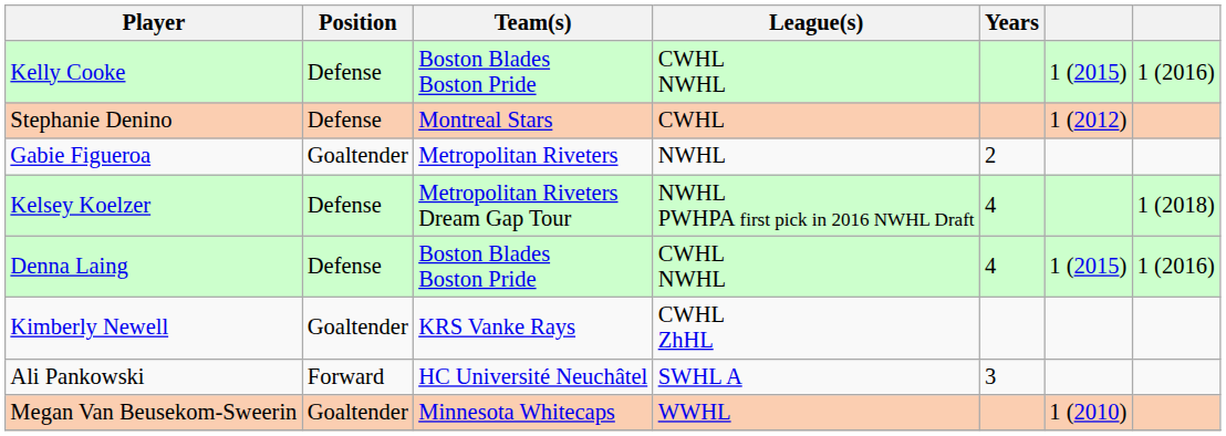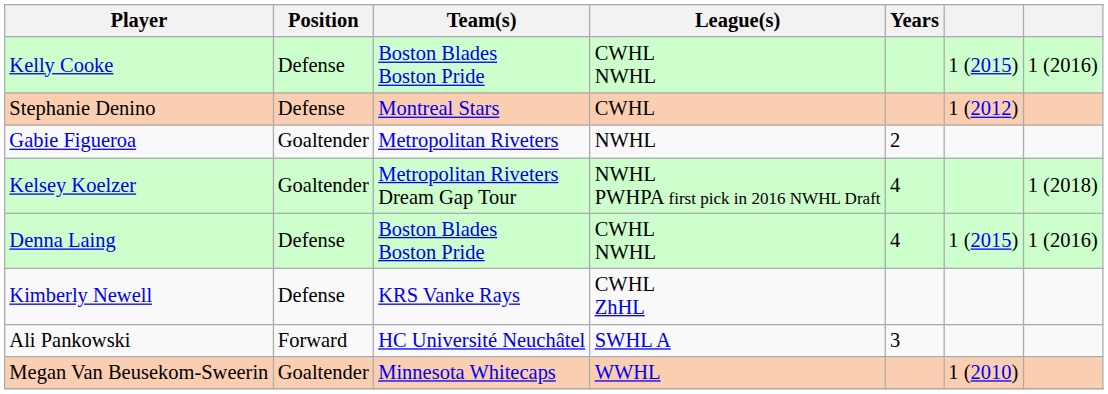Kelsey Koelzer | Position: Defense -> Goaltender
Kimberly Newell | Position: Goaltender -> Defense
